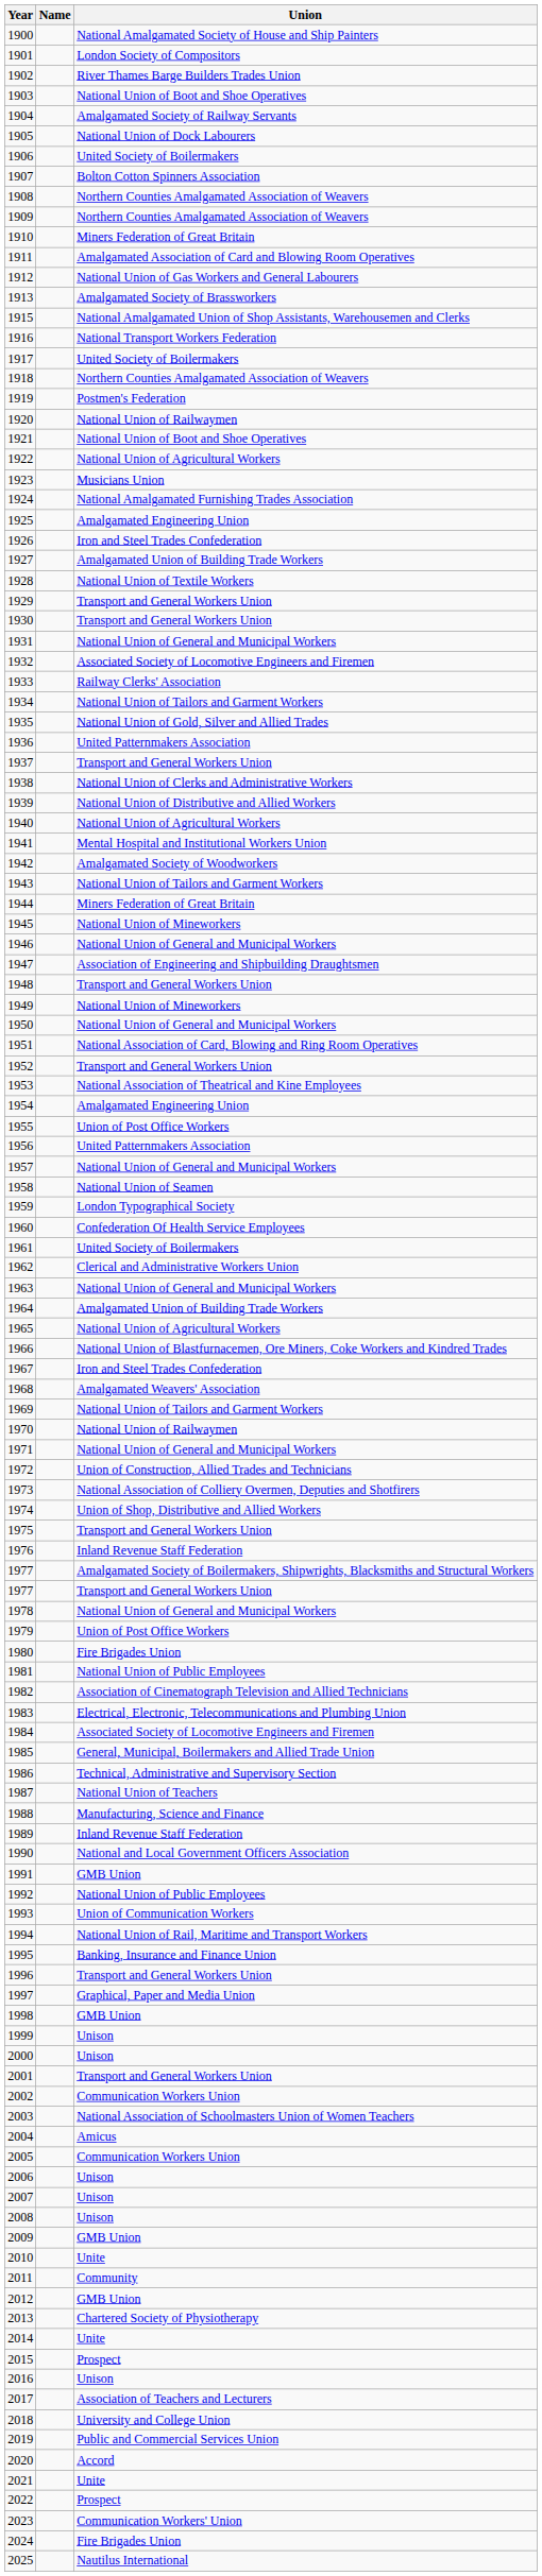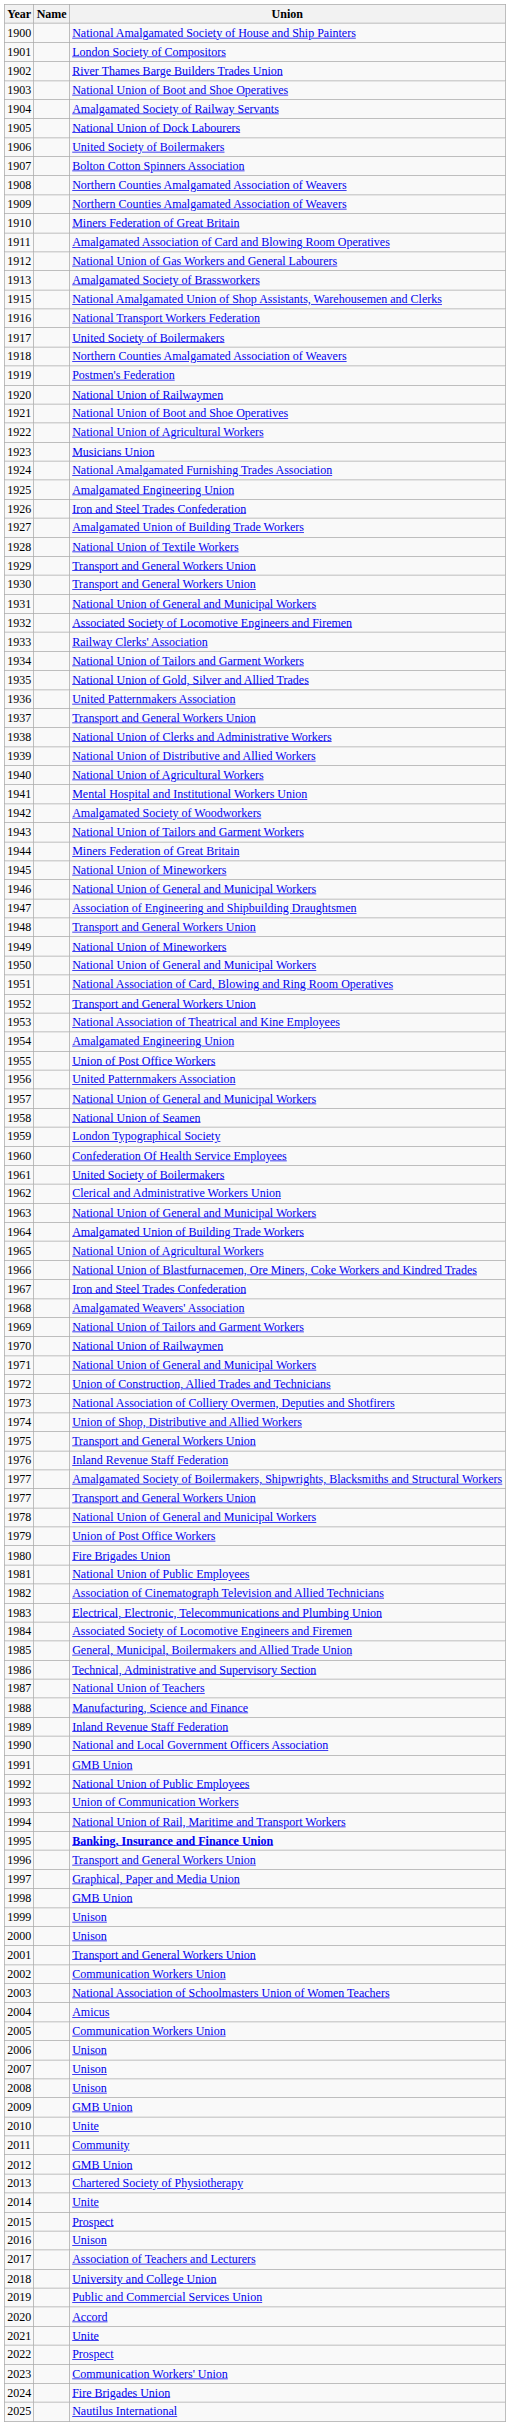1995 | Union: normal -> bold
